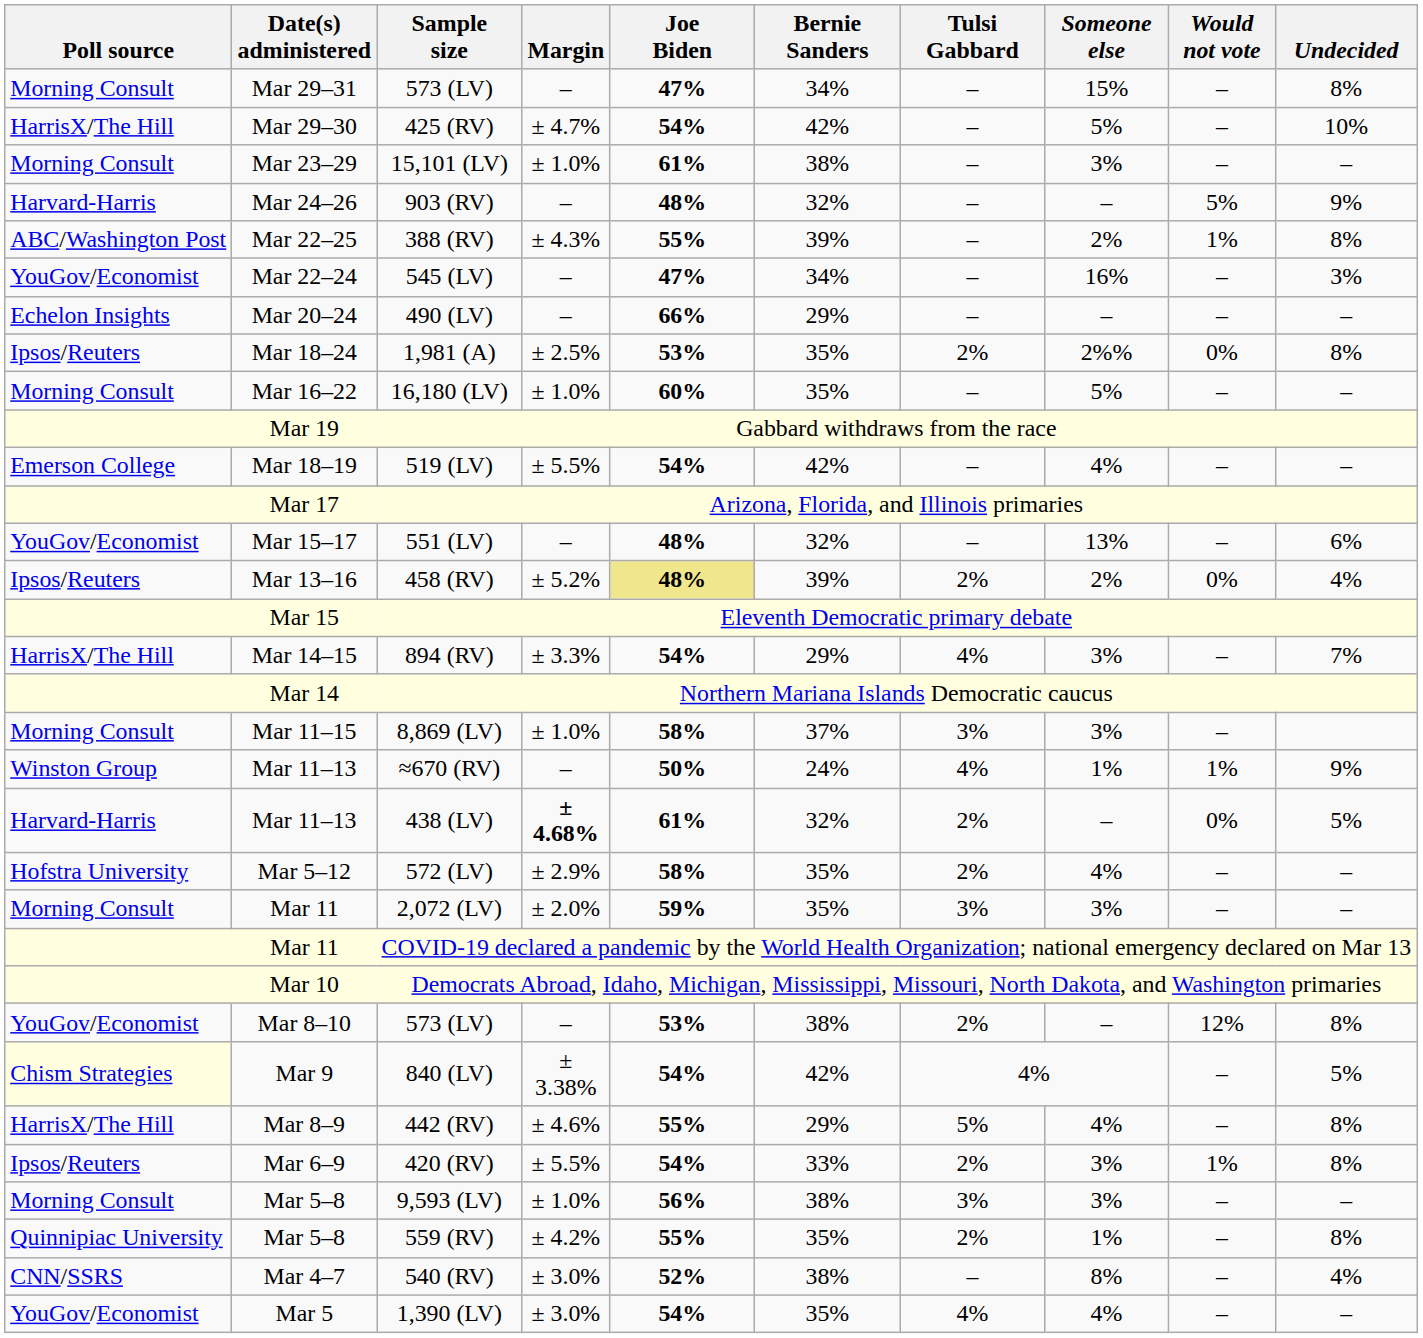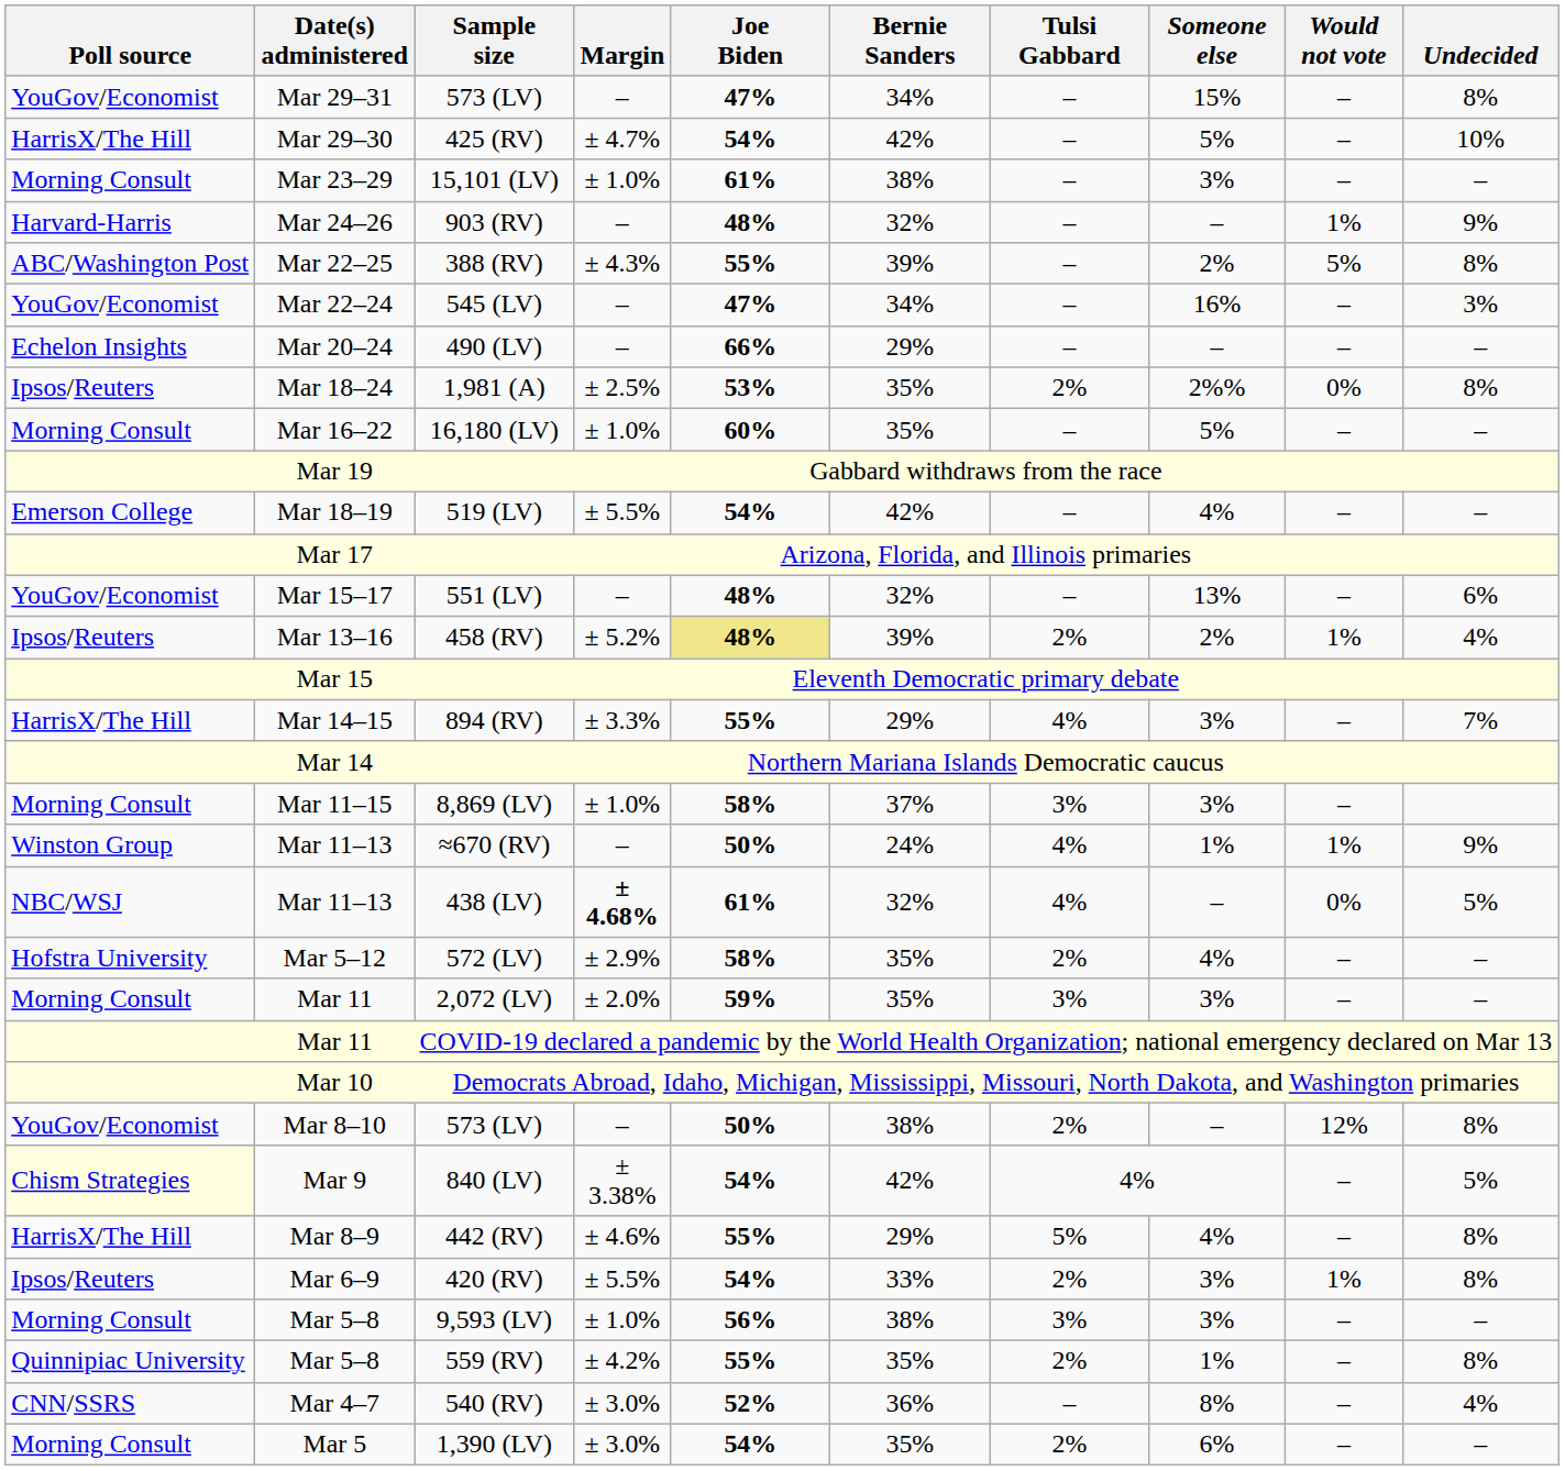Mar 29–31 / 573 (LV) | Poll source: Morning Consult -> YouGov/Economist
903 (RV) | Would not vote: 5% -> 1%
388 (RV) | Would not vote: 1% -> 5%
458 (RV) | Would not vote: 0% -> 1%
894 (RV) | Joe Biden: 54% -> 55%
438 (LV) | Poll source: Harvard-Harris -> NBC/WSJ
438 (LV) | Tulsi Gabbard: 2% -> 4%
Mar 8–10 / 573 (LV) | Joe Biden: 53% -> 50%
540 (RV) | Bernie Sanders: 38% -> 36%
1,390 (LV) | Poll source: YouGov/Economist -> Morning Consult
1,390 (LV) | Tulsi Gabbard: 4% -> 2%
1,390 (LV) | Someone else: 4% -> 6%
